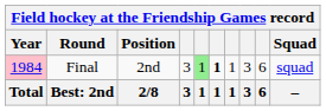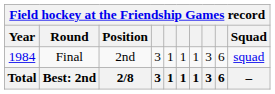Final | Year: pink background -> no background
Final | column 5: lightgreen background -> no background
Final | column 6: bold -> normal
